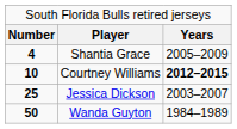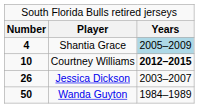Shantia Grace | column 3: no background -> lightblue background
Jessica Dickson | column 1: 25 -> 26
